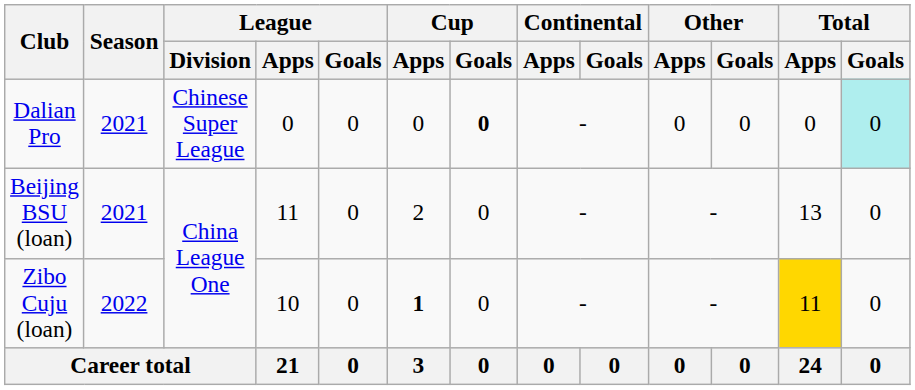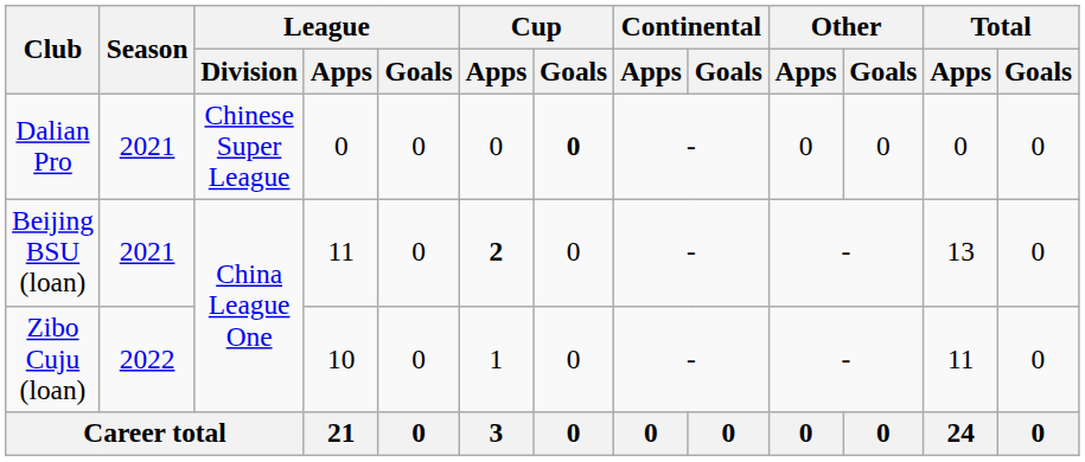Dalian Pro | Total / Goals: paleturquoise background -> no background
Beijing BSU (loan) | Cup / Apps: normal -> bold
Zibo Cuju (loan) | Cup / Apps: bold -> normal
Zibo Cuju (loan) | Total / Apps: gold background -> no background
